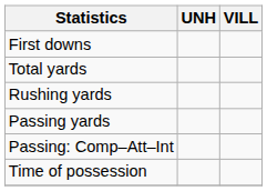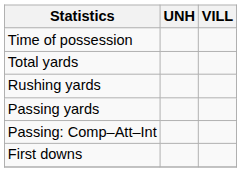rows swapped: First downs <-> Time of possession
